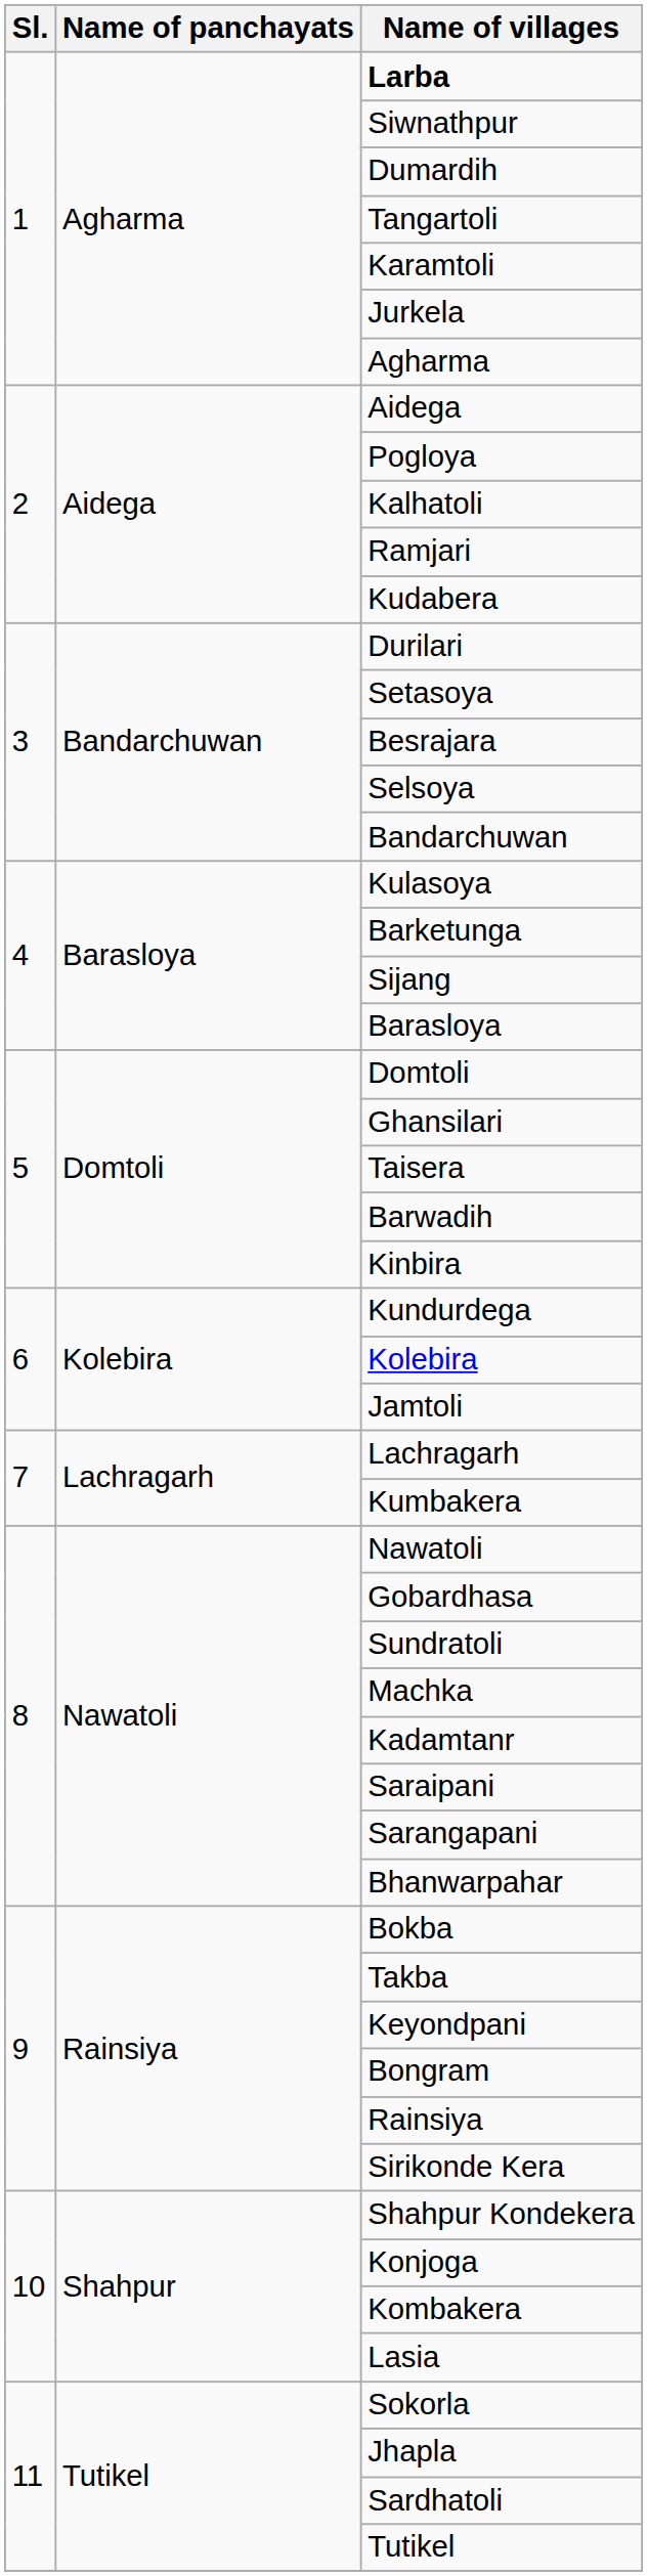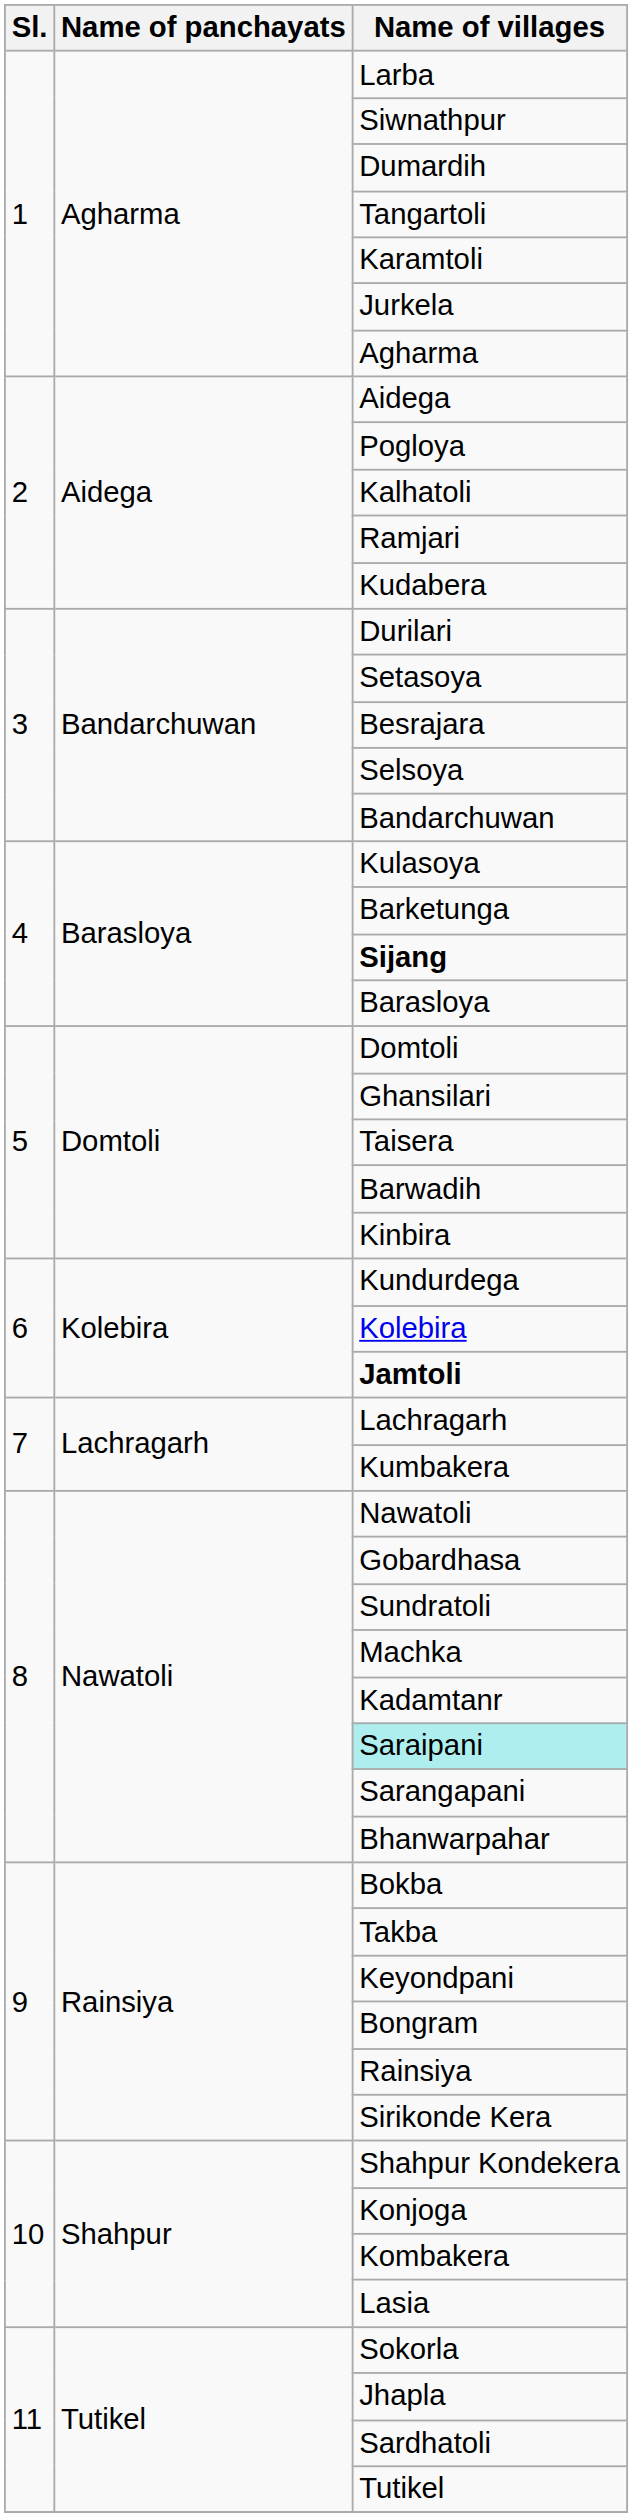Larba | Name of villages: bold -> normal
Sijang | Name of villages: normal -> bold
Jamtoli | Name of villages: normal -> bold
Saraipani | Name of villages: no background -> paleturquoise background
